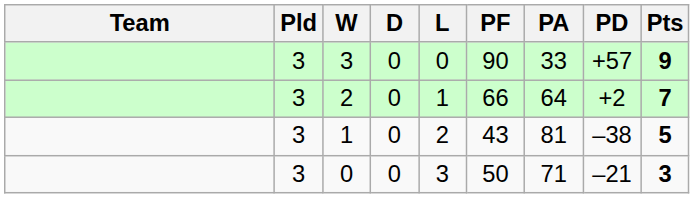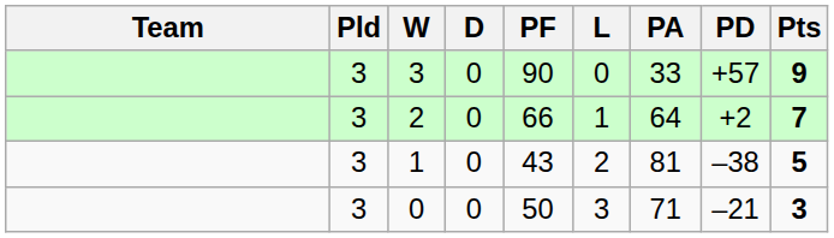columns swapped: L <-> PF
